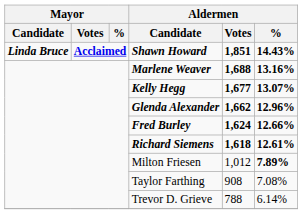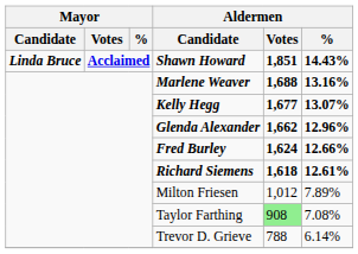Milton Friesen | Aldermen / %: bold -> normal
Taylor Farthing | Aldermen / Votes: no background -> lightgreen background
